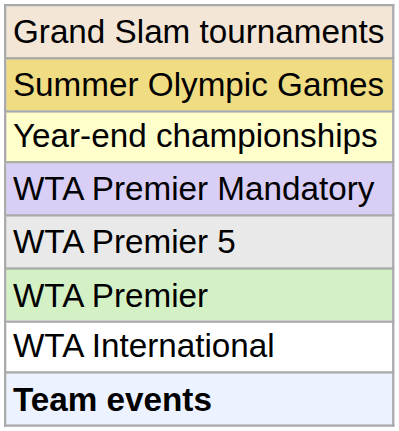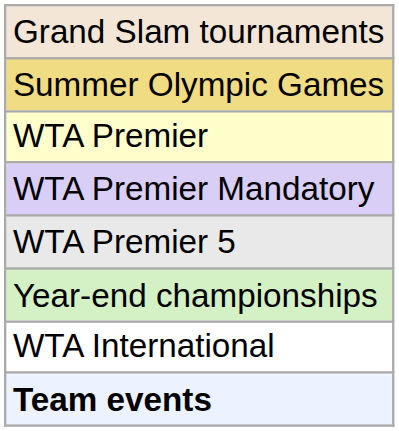row 3 | column 1: Year-end championships -> WTA Premier
row 6 | column 1: WTA Premier -> Year-end championships
